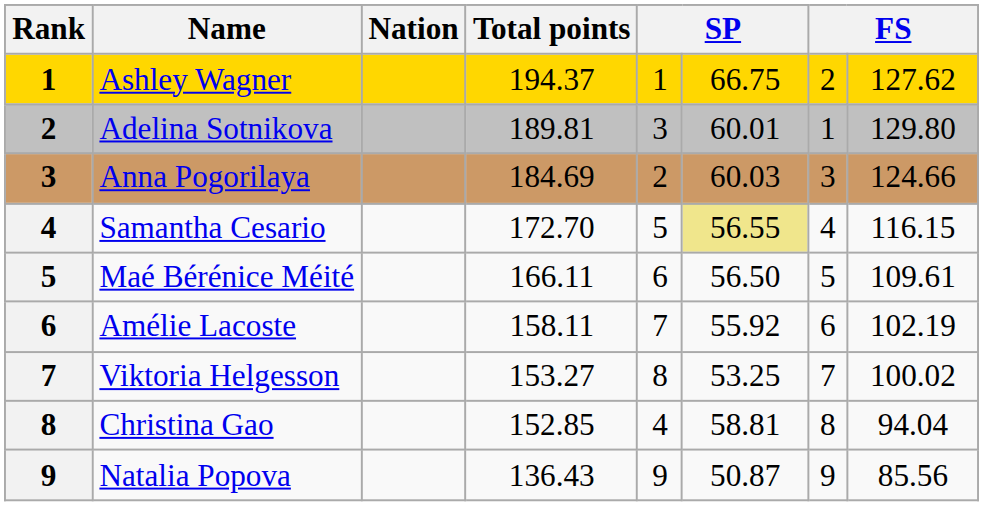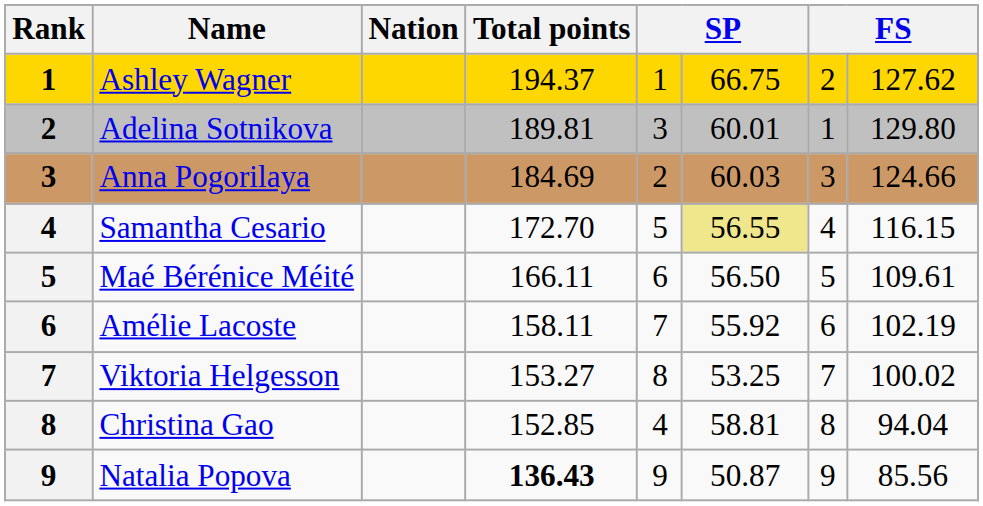Natalia Popova | Total points: normal -> bold
